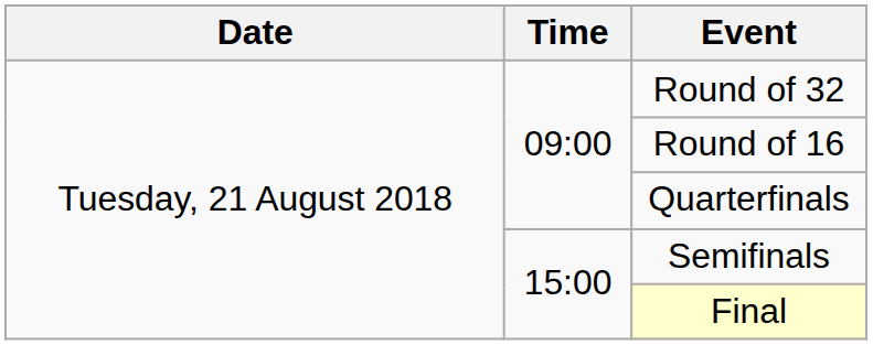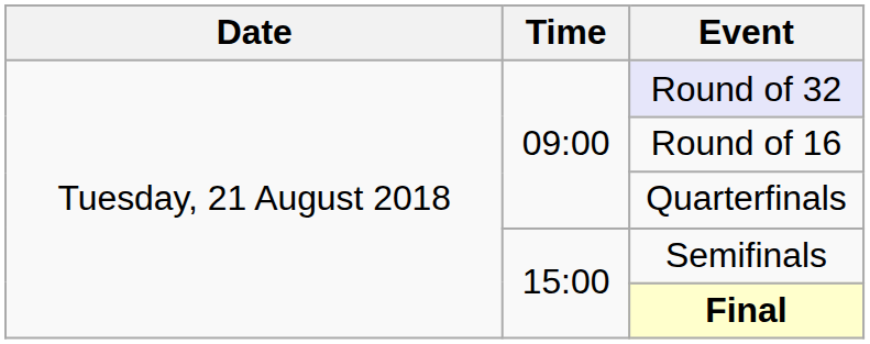Round of 32 | Event: no background -> lavender background
Final | Event: normal -> bold
